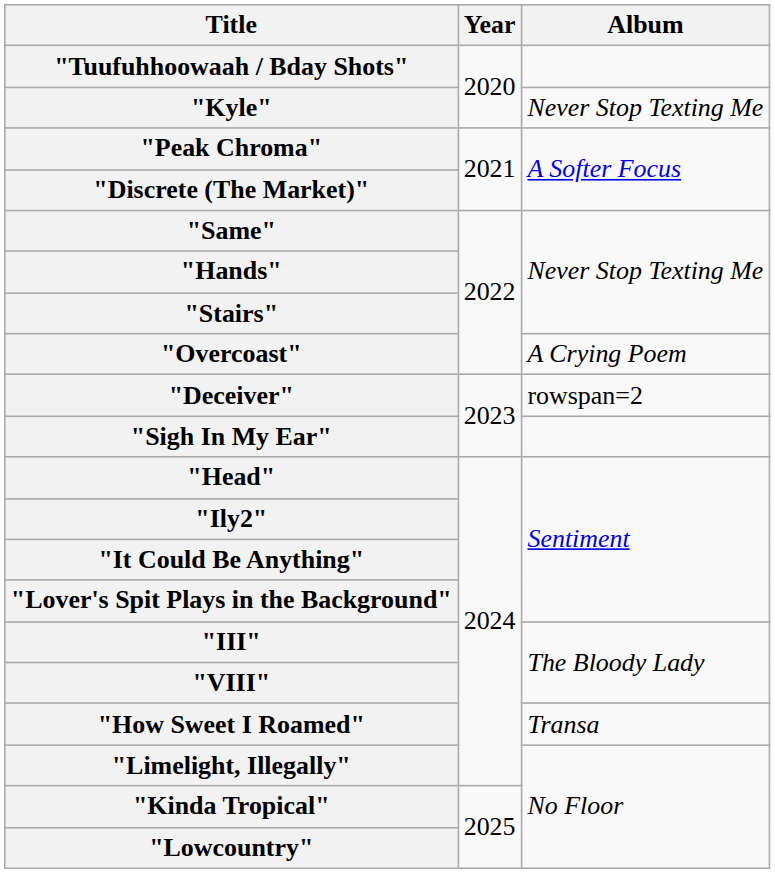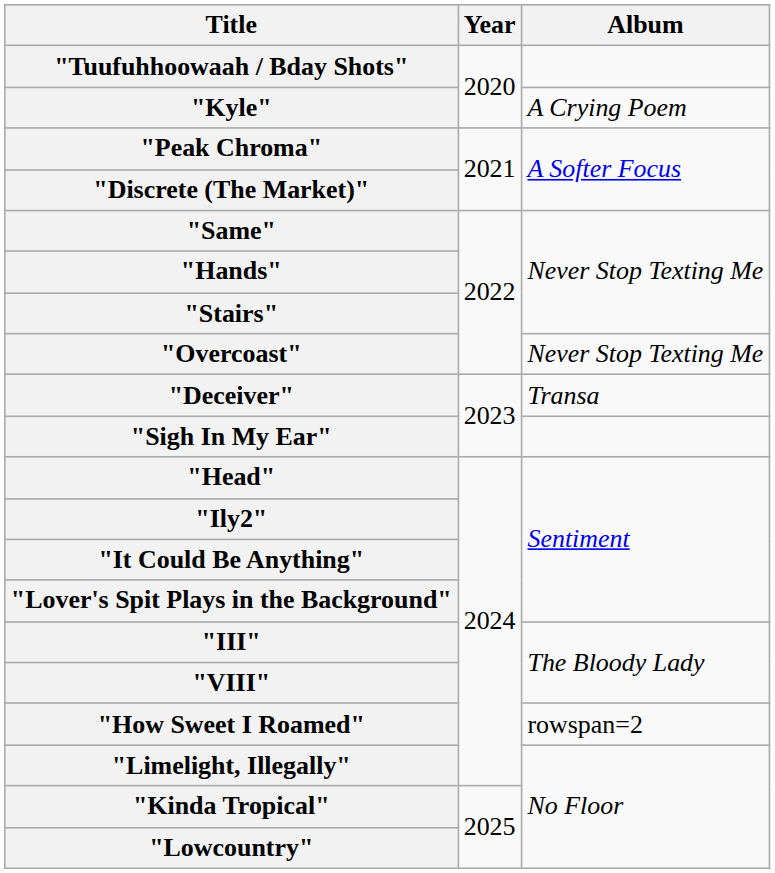"Kyle" | Album: Never Stop Texting Me -> A Crying Poem
"Overcoast" | Album: A Crying Poem -> Never Stop Texting Me
"Deceiver" | Album: rowspan=2 -> Transa
"How Sweet I Roamed" | Album: Transa -> rowspan=2
